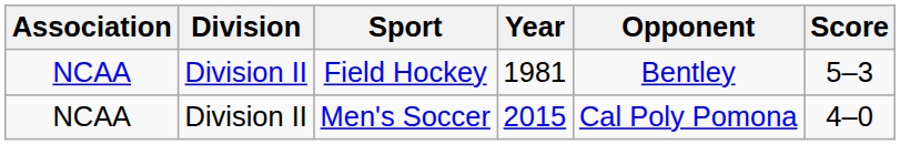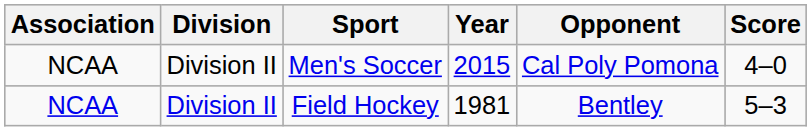rows swapped: Field Hockey <-> Men's Soccer
